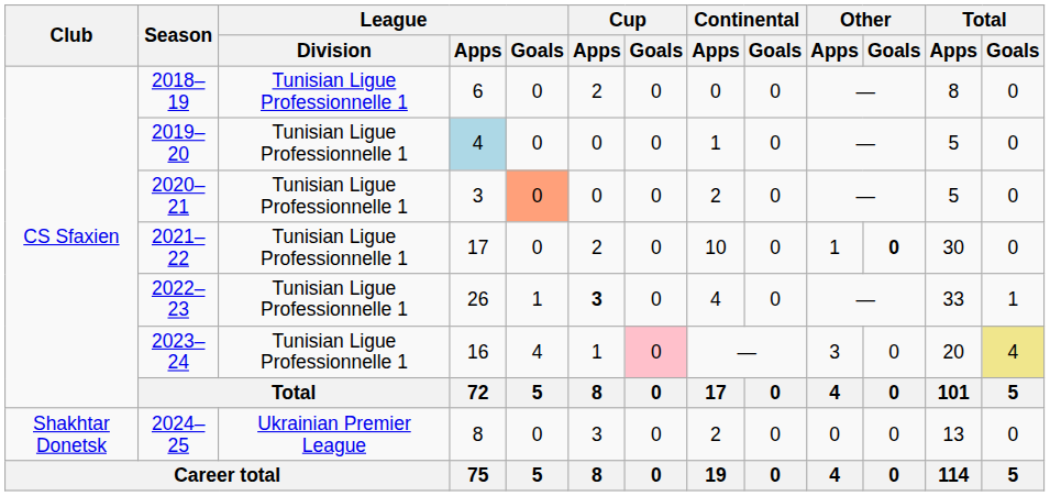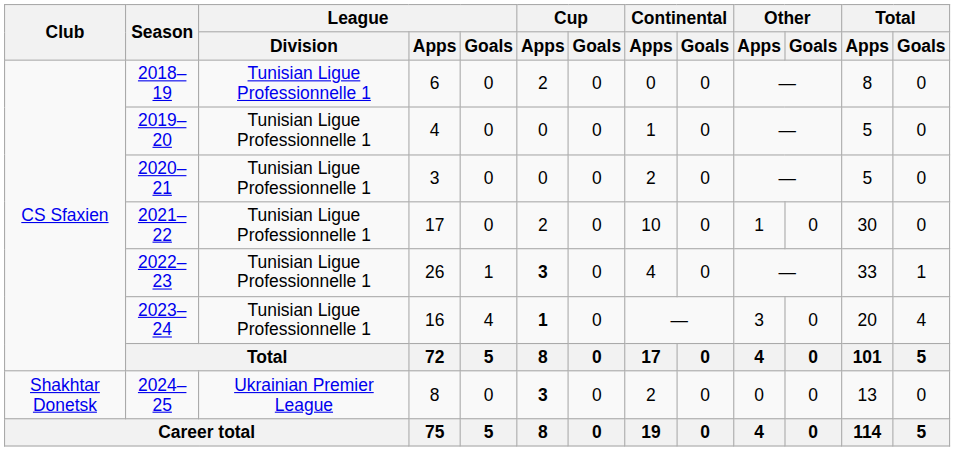2019–20 | League / Apps: lightblue background -> no background
2020–21 | League / Goals: lightsalmon background -> no background
2021–22 | Other / Goals: bold -> normal
2023–24 | Cup / Apps: normal -> bold
2023–24 | Cup / Goals: pink background -> no background
2023–24 | Total / Goals: khaki background -> no background
2024–25 | Cup / Apps: normal -> bold
